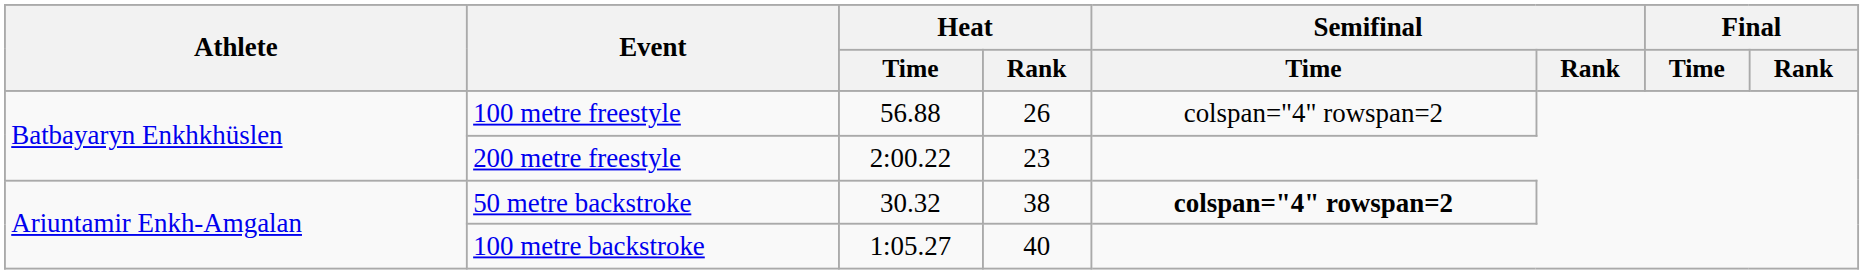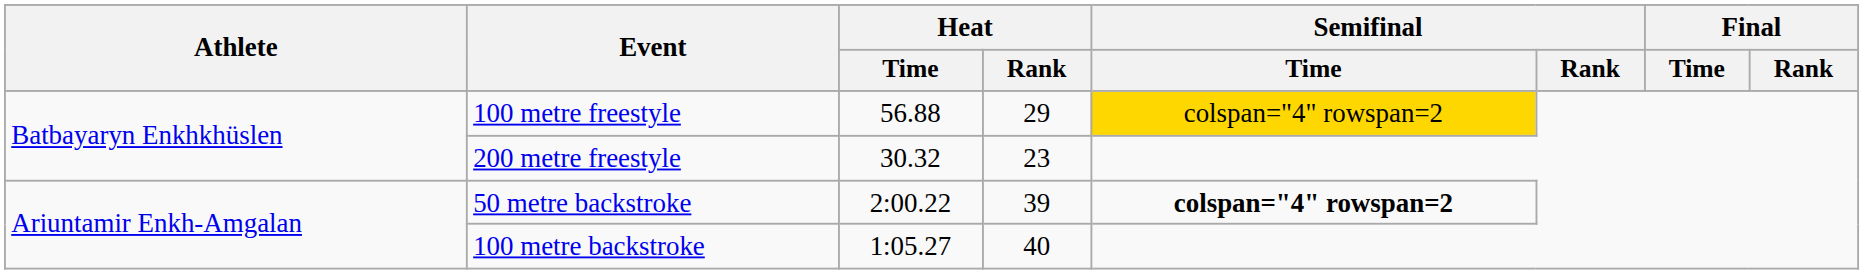100 metre freestyle | Heat / Rank: 26 -> 29
100 metre freestyle | Semifinal / Time: no background -> gold background
200 metre freestyle | Heat / Time: 2:00.22 -> 30.32
50 metre backstroke | Heat / Time: 30.32 -> 2:00.22
50 metre backstroke | Heat / Rank: 38 -> 39
